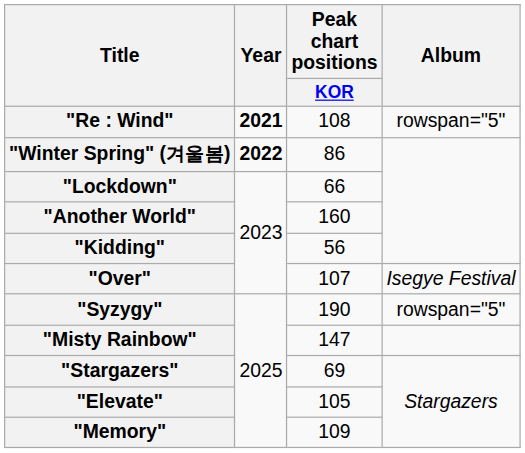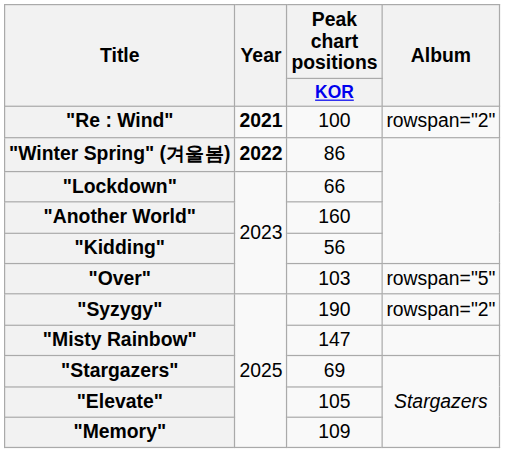"Re : Wind" | Peak chart positions / KOR: 108 -> 100
"Re : Wind" | Album: rowspan="5" -> rowspan="2"
"Over" | Peak chart positions / KOR: 107 -> 103
"Over" | Album: Isegye Festival -> rowspan="5"
"Syzygy" | Album: rowspan="5" -> rowspan="2"
